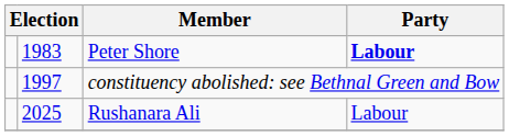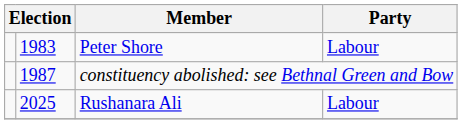Peter Shore | Party: bold -> normal
constituency abolished: see Bethnal Green and Bow | column 2: 1997 -> 1987
